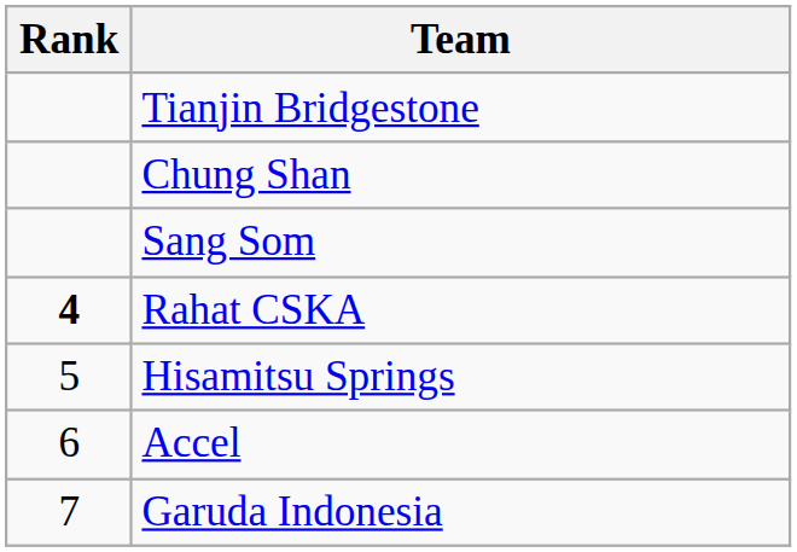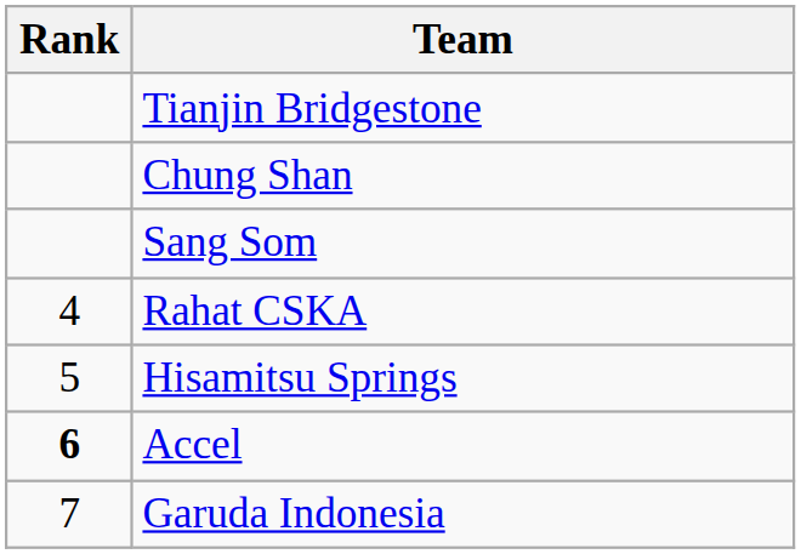Rahat CSKA | Rank: bold -> normal
Accel | Rank: normal -> bold
